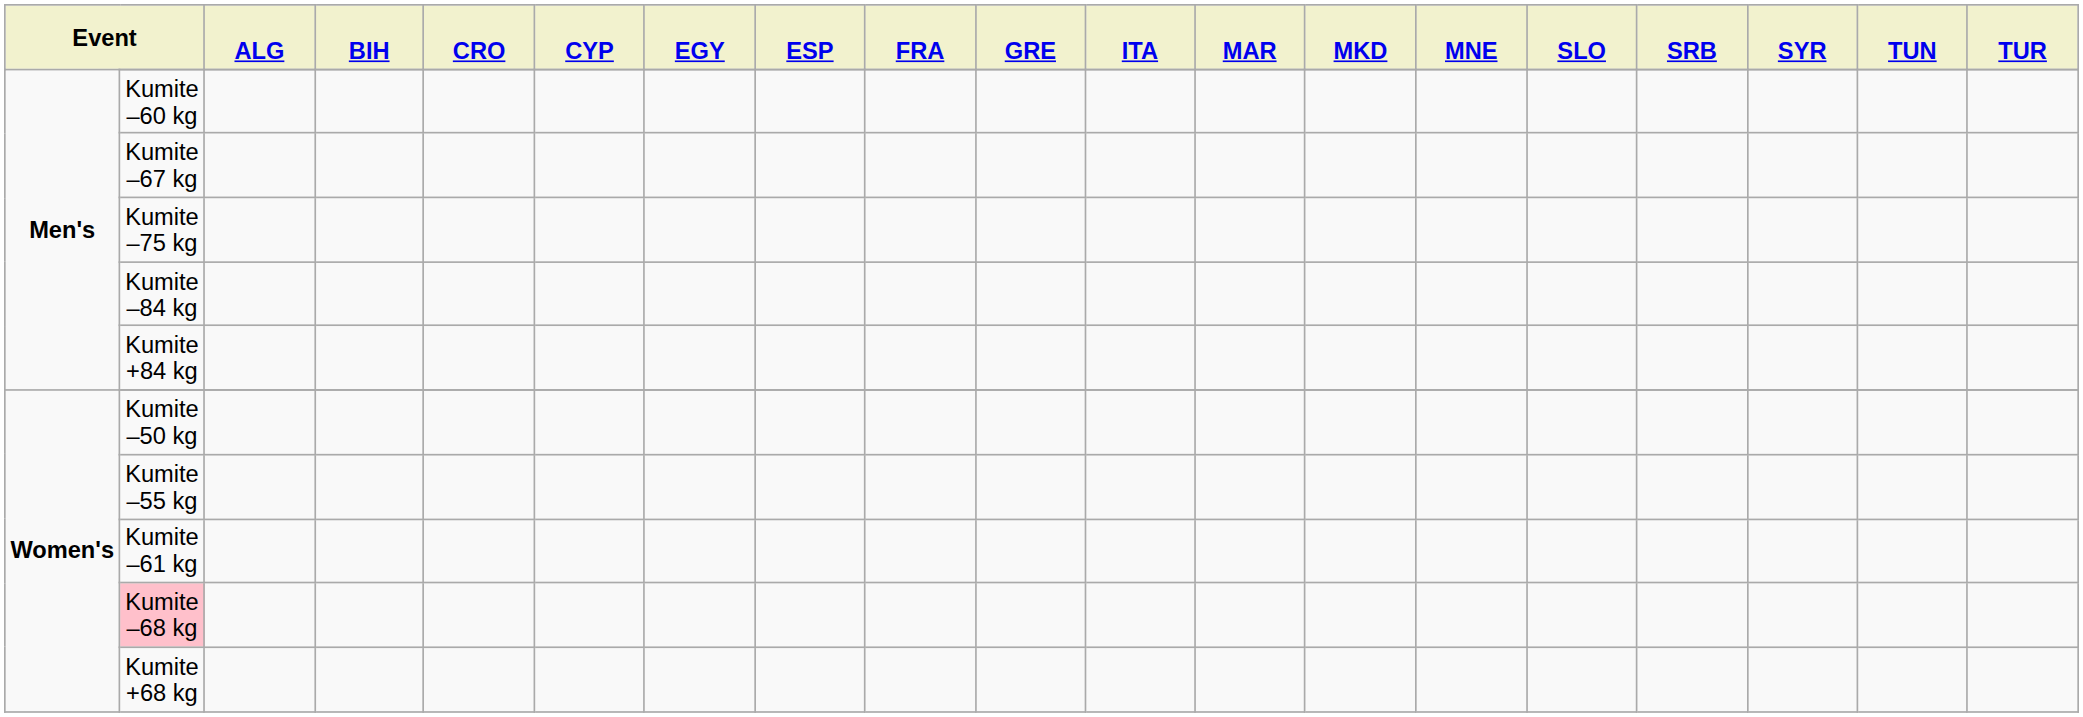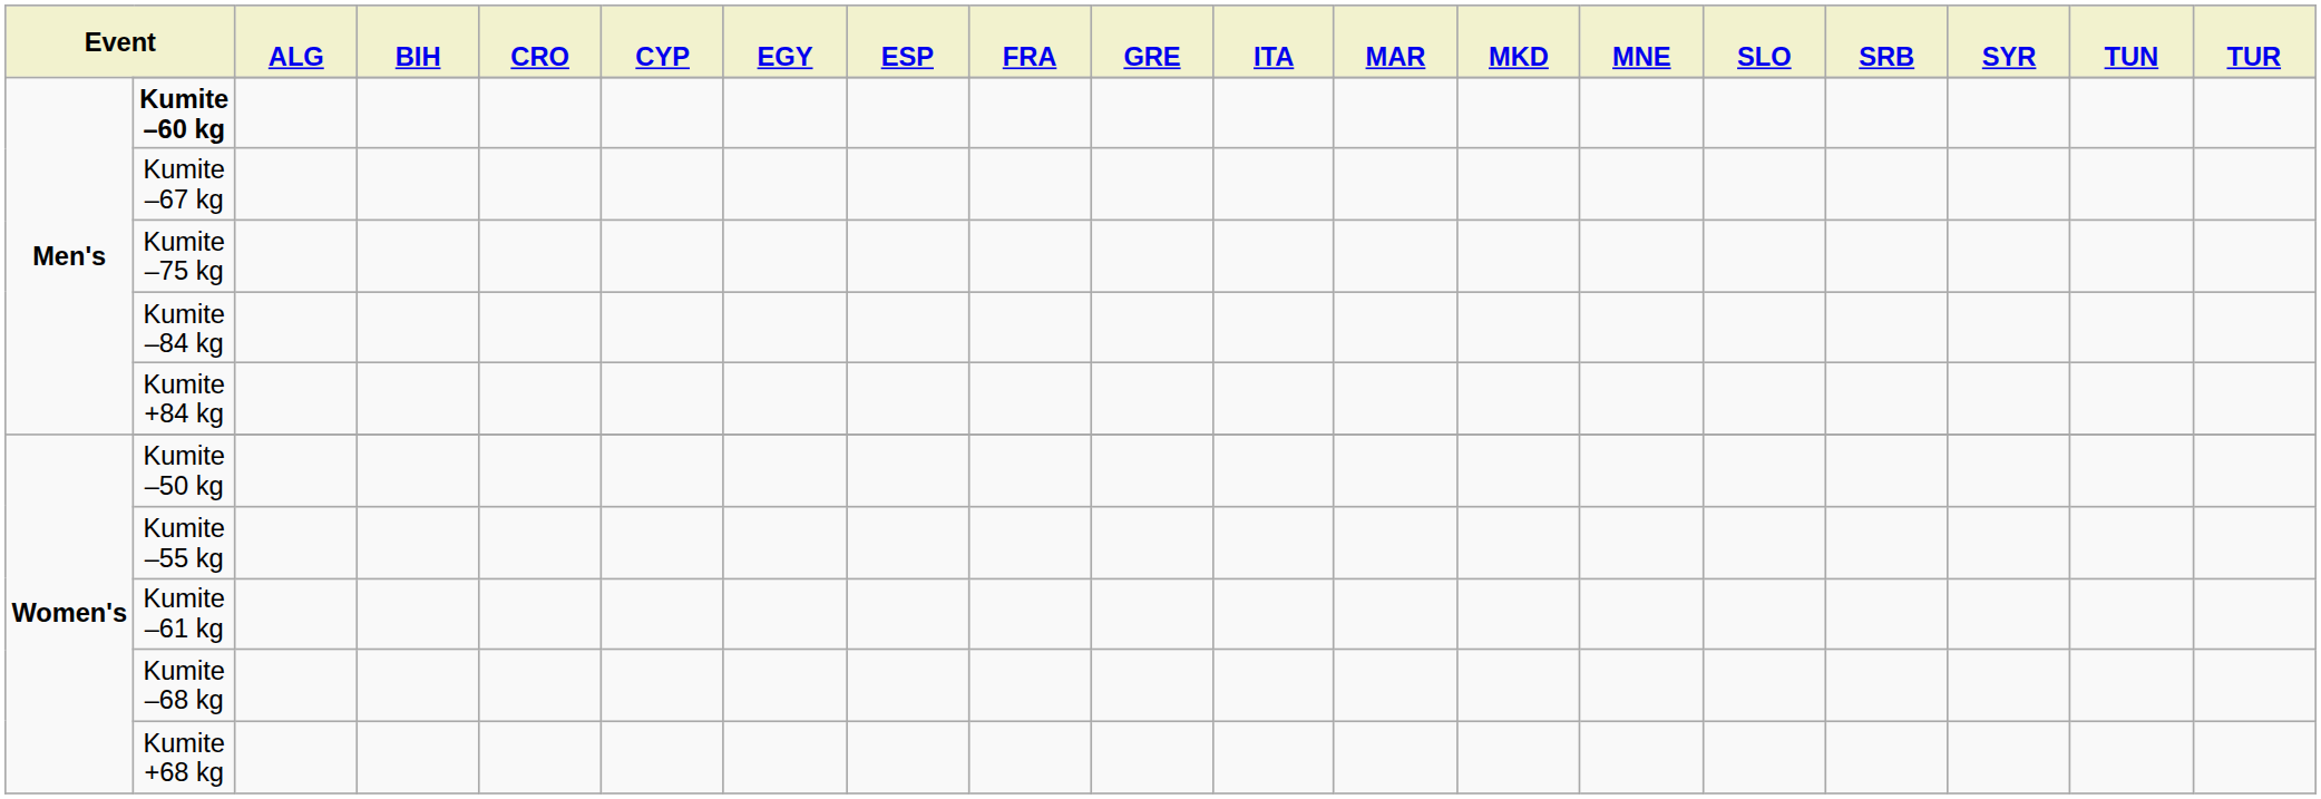Kumite –60 kg | column 2: normal -> bold
Kumite –68 kg | column 2: pink background -> no background
